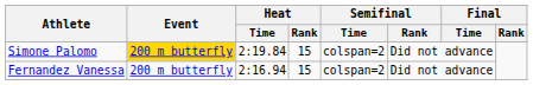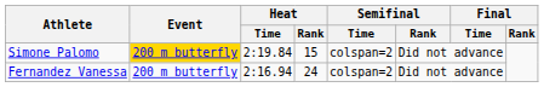Fernandez Vanessa | Heat / Rank: 15 -> 24
